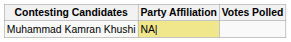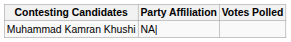Muhammad Kamran Khushi | Party Affiliation: khaki background -> no background
